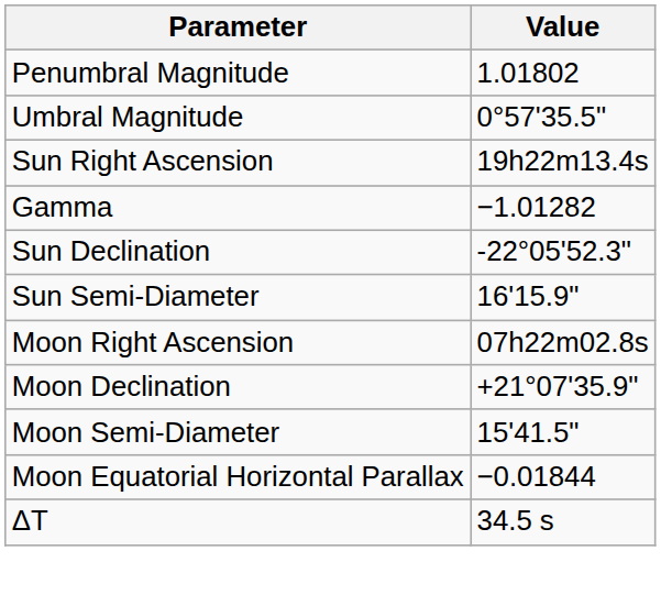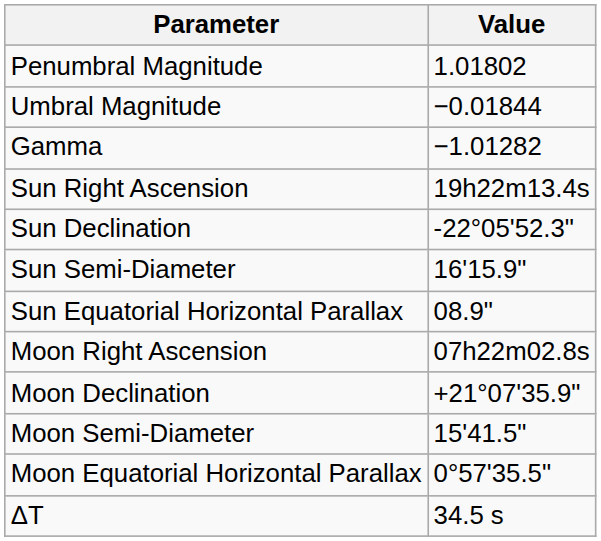Umbral Magnitude | Value: 0°57'35.5" -> −0.01844
rows swapped: Gamma <-> Sun Right Ascension
+ row: Sun Equatorial Horizontal Parallax | 08.9"
Moon Equatorial Horizontal Parallax | Value: −0.01844 -> 0°57'35.5"
